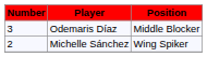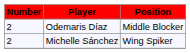Odemaris Díaz | Number: 3 -> 2
